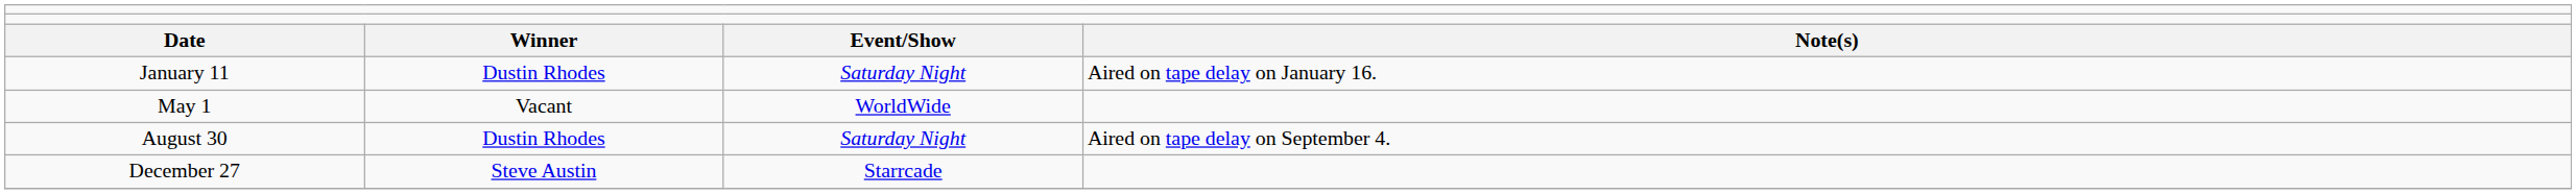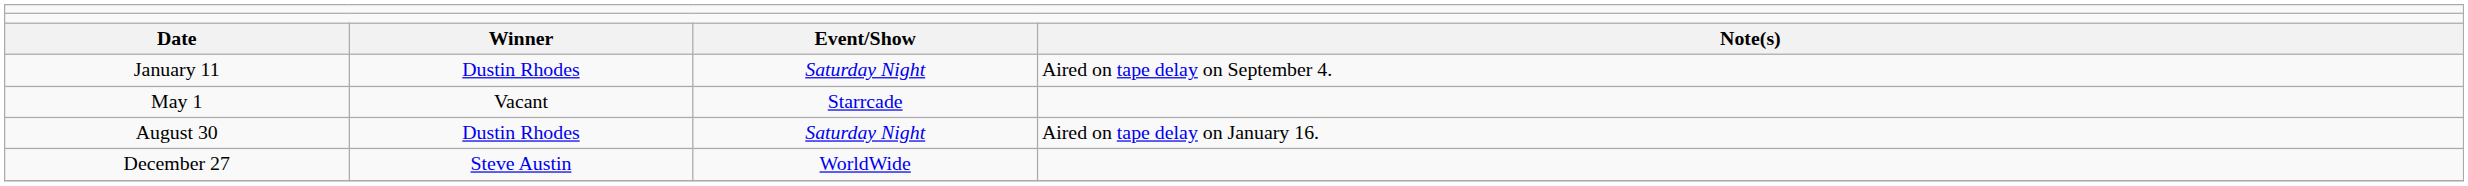January 11 | column 4: Aired on tape delay on January 16. -> Aired on tape delay on September 4.
May 1 | column 3: WorldWide -> Starrcade
August 30 | column 4: Aired on tape delay on September 4. -> Aired on tape delay on January 16.
December 27 | column 3: Starrcade -> WorldWide
